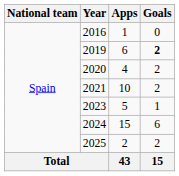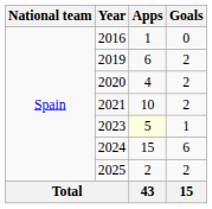2019 | Goals: bold -> normal
2023 | Apps: no background -> lightyellow background
